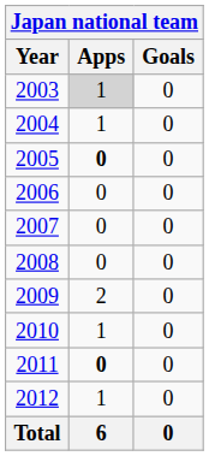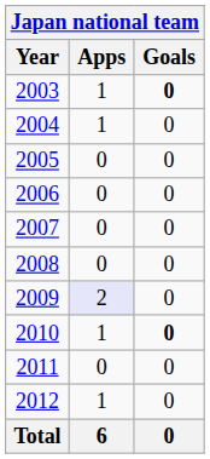2003 | Apps: lightgrey background -> no background
2003 | Goals: normal -> bold
2005 | Apps: bold -> normal
2009 | Apps: no background -> lavender background
2010 | Goals: normal -> bold
2011 | Apps: bold -> normal
